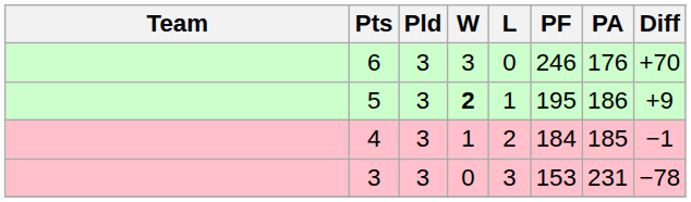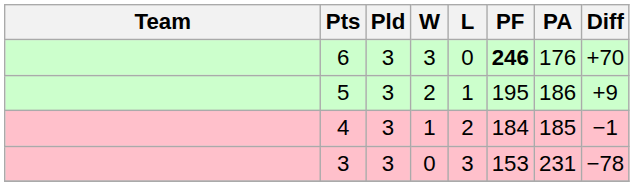6 | PF: normal -> bold
5 | W: bold -> normal
